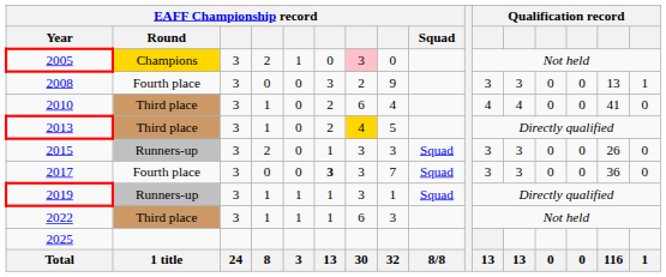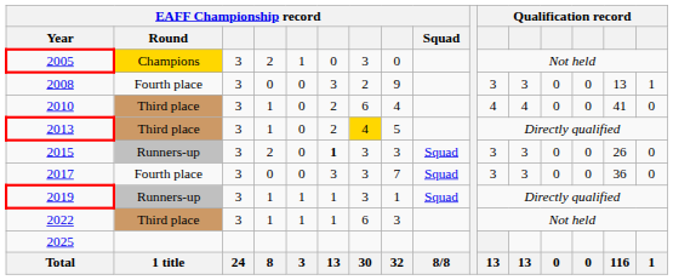2005 | column 7: pink background -> no background
2015 | column 6: normal -> bold
2017 | column 6: bold -> normal
